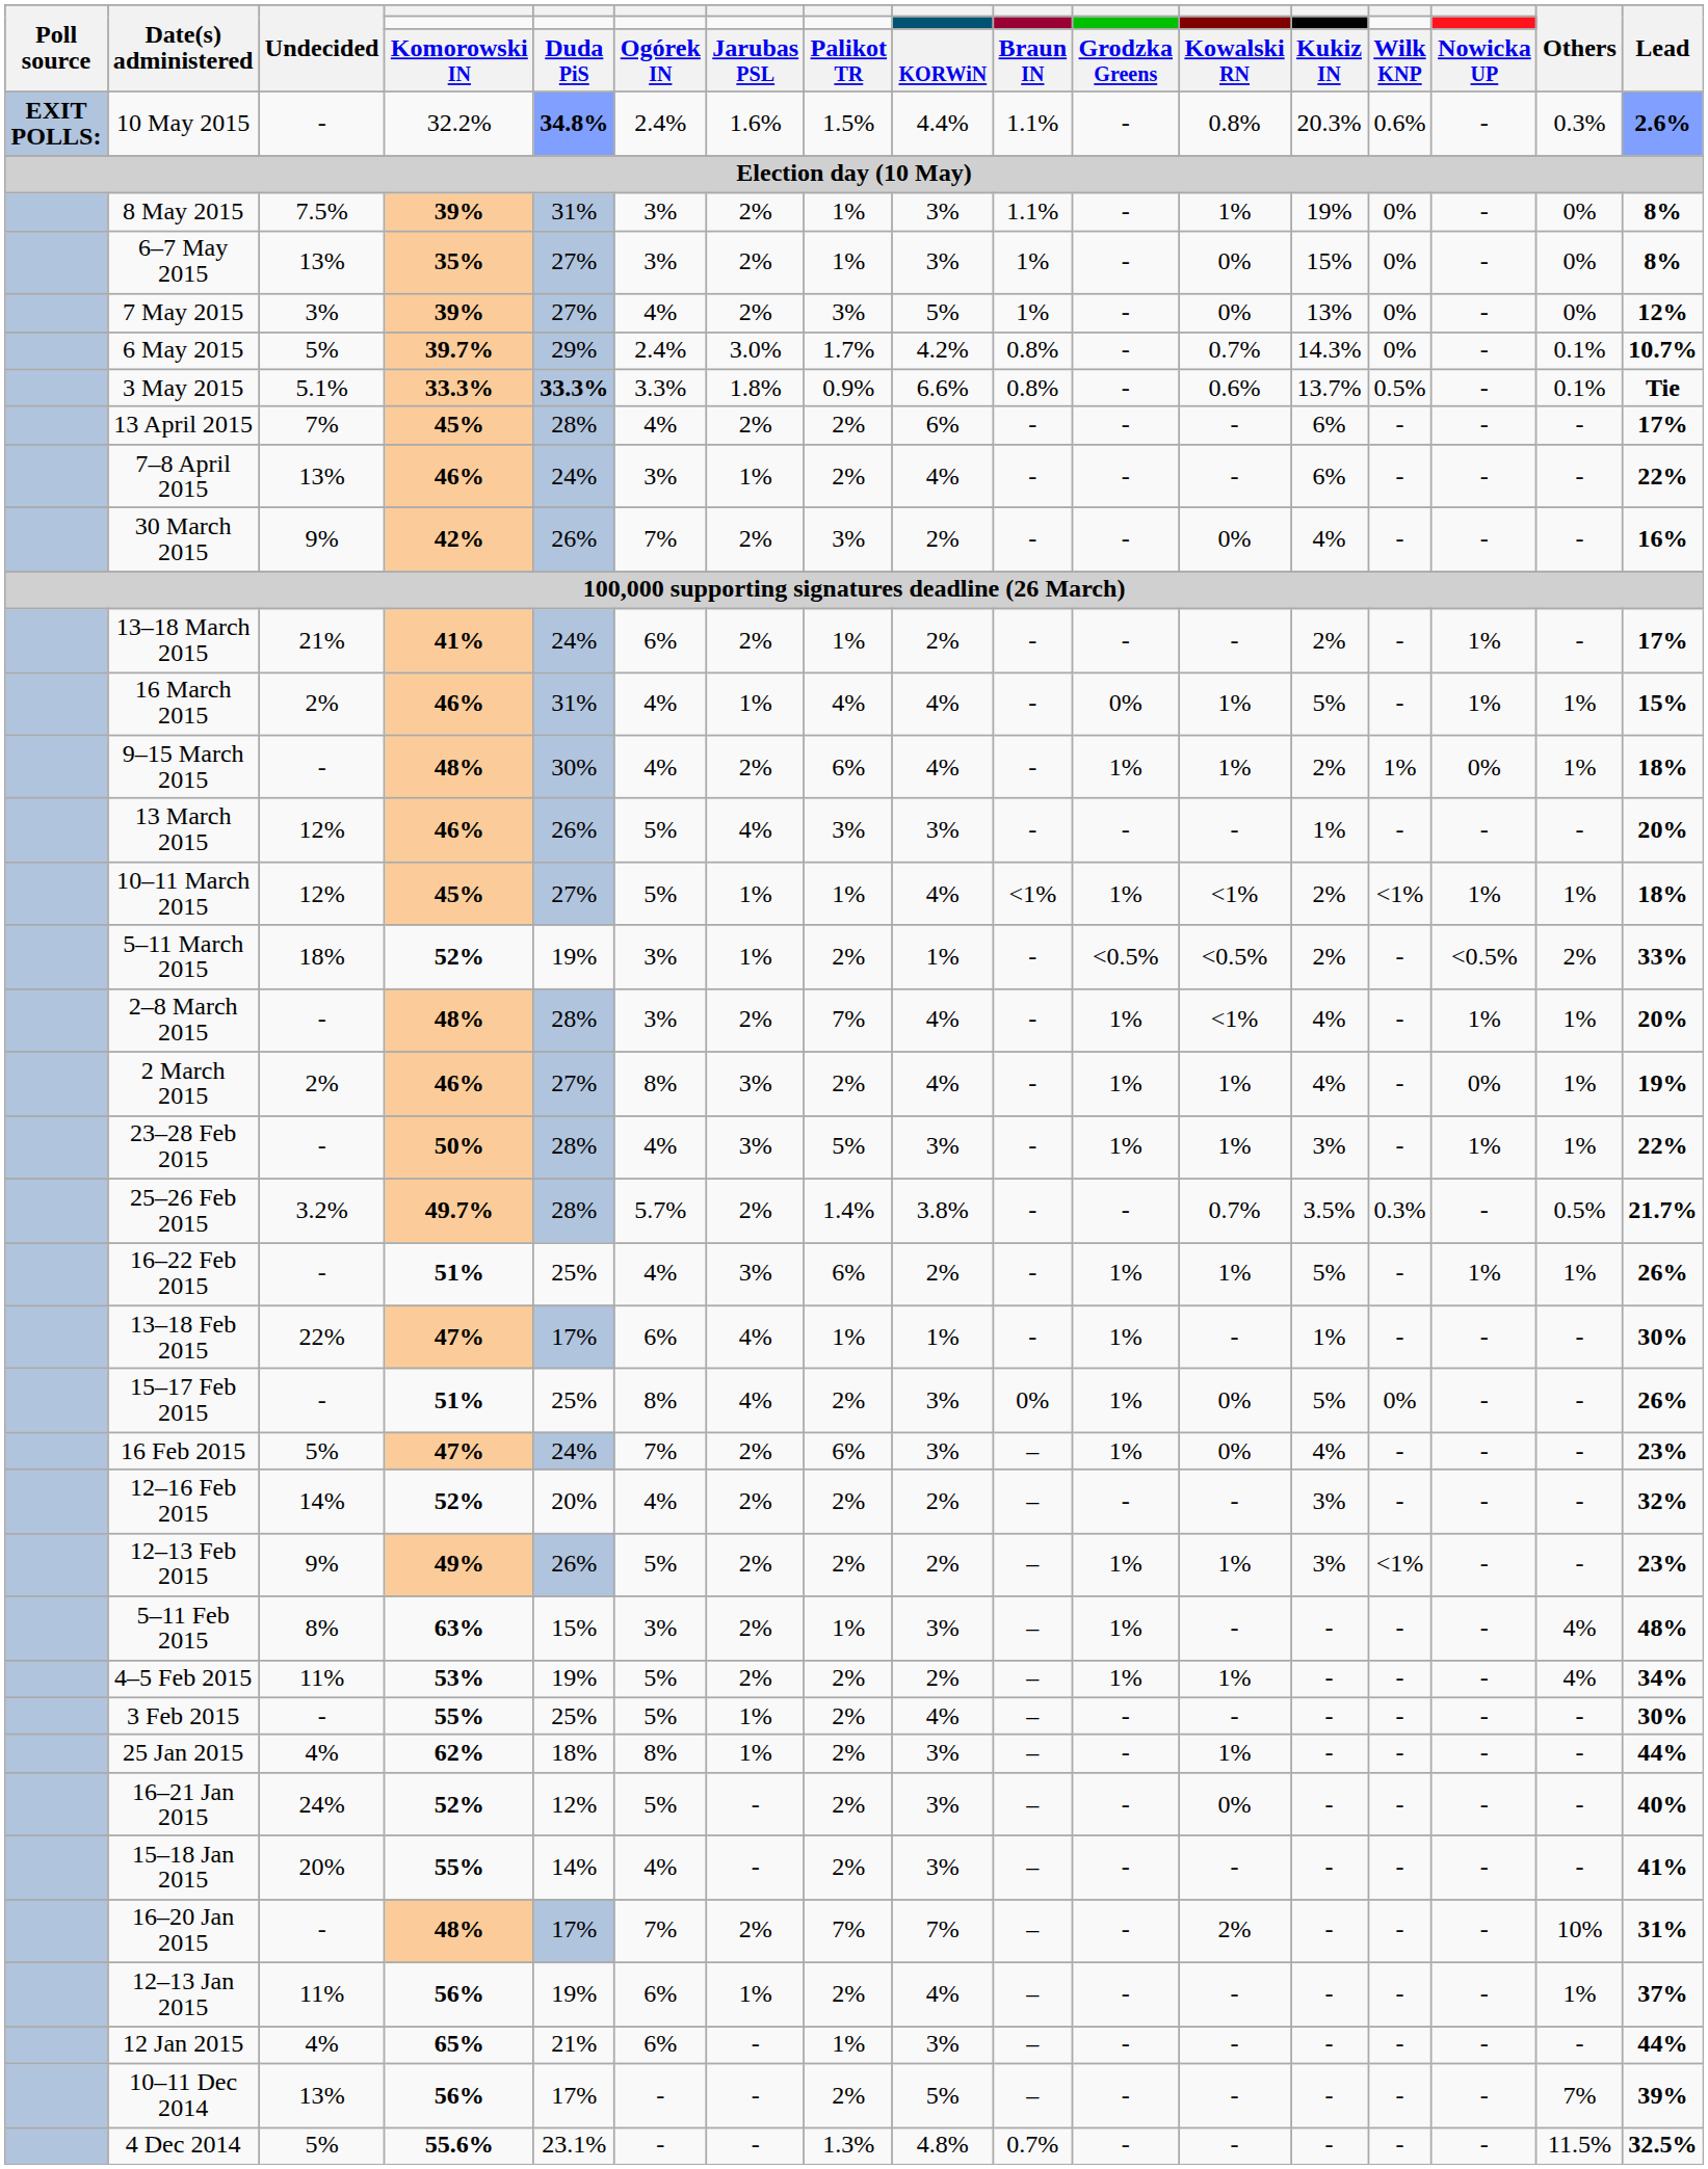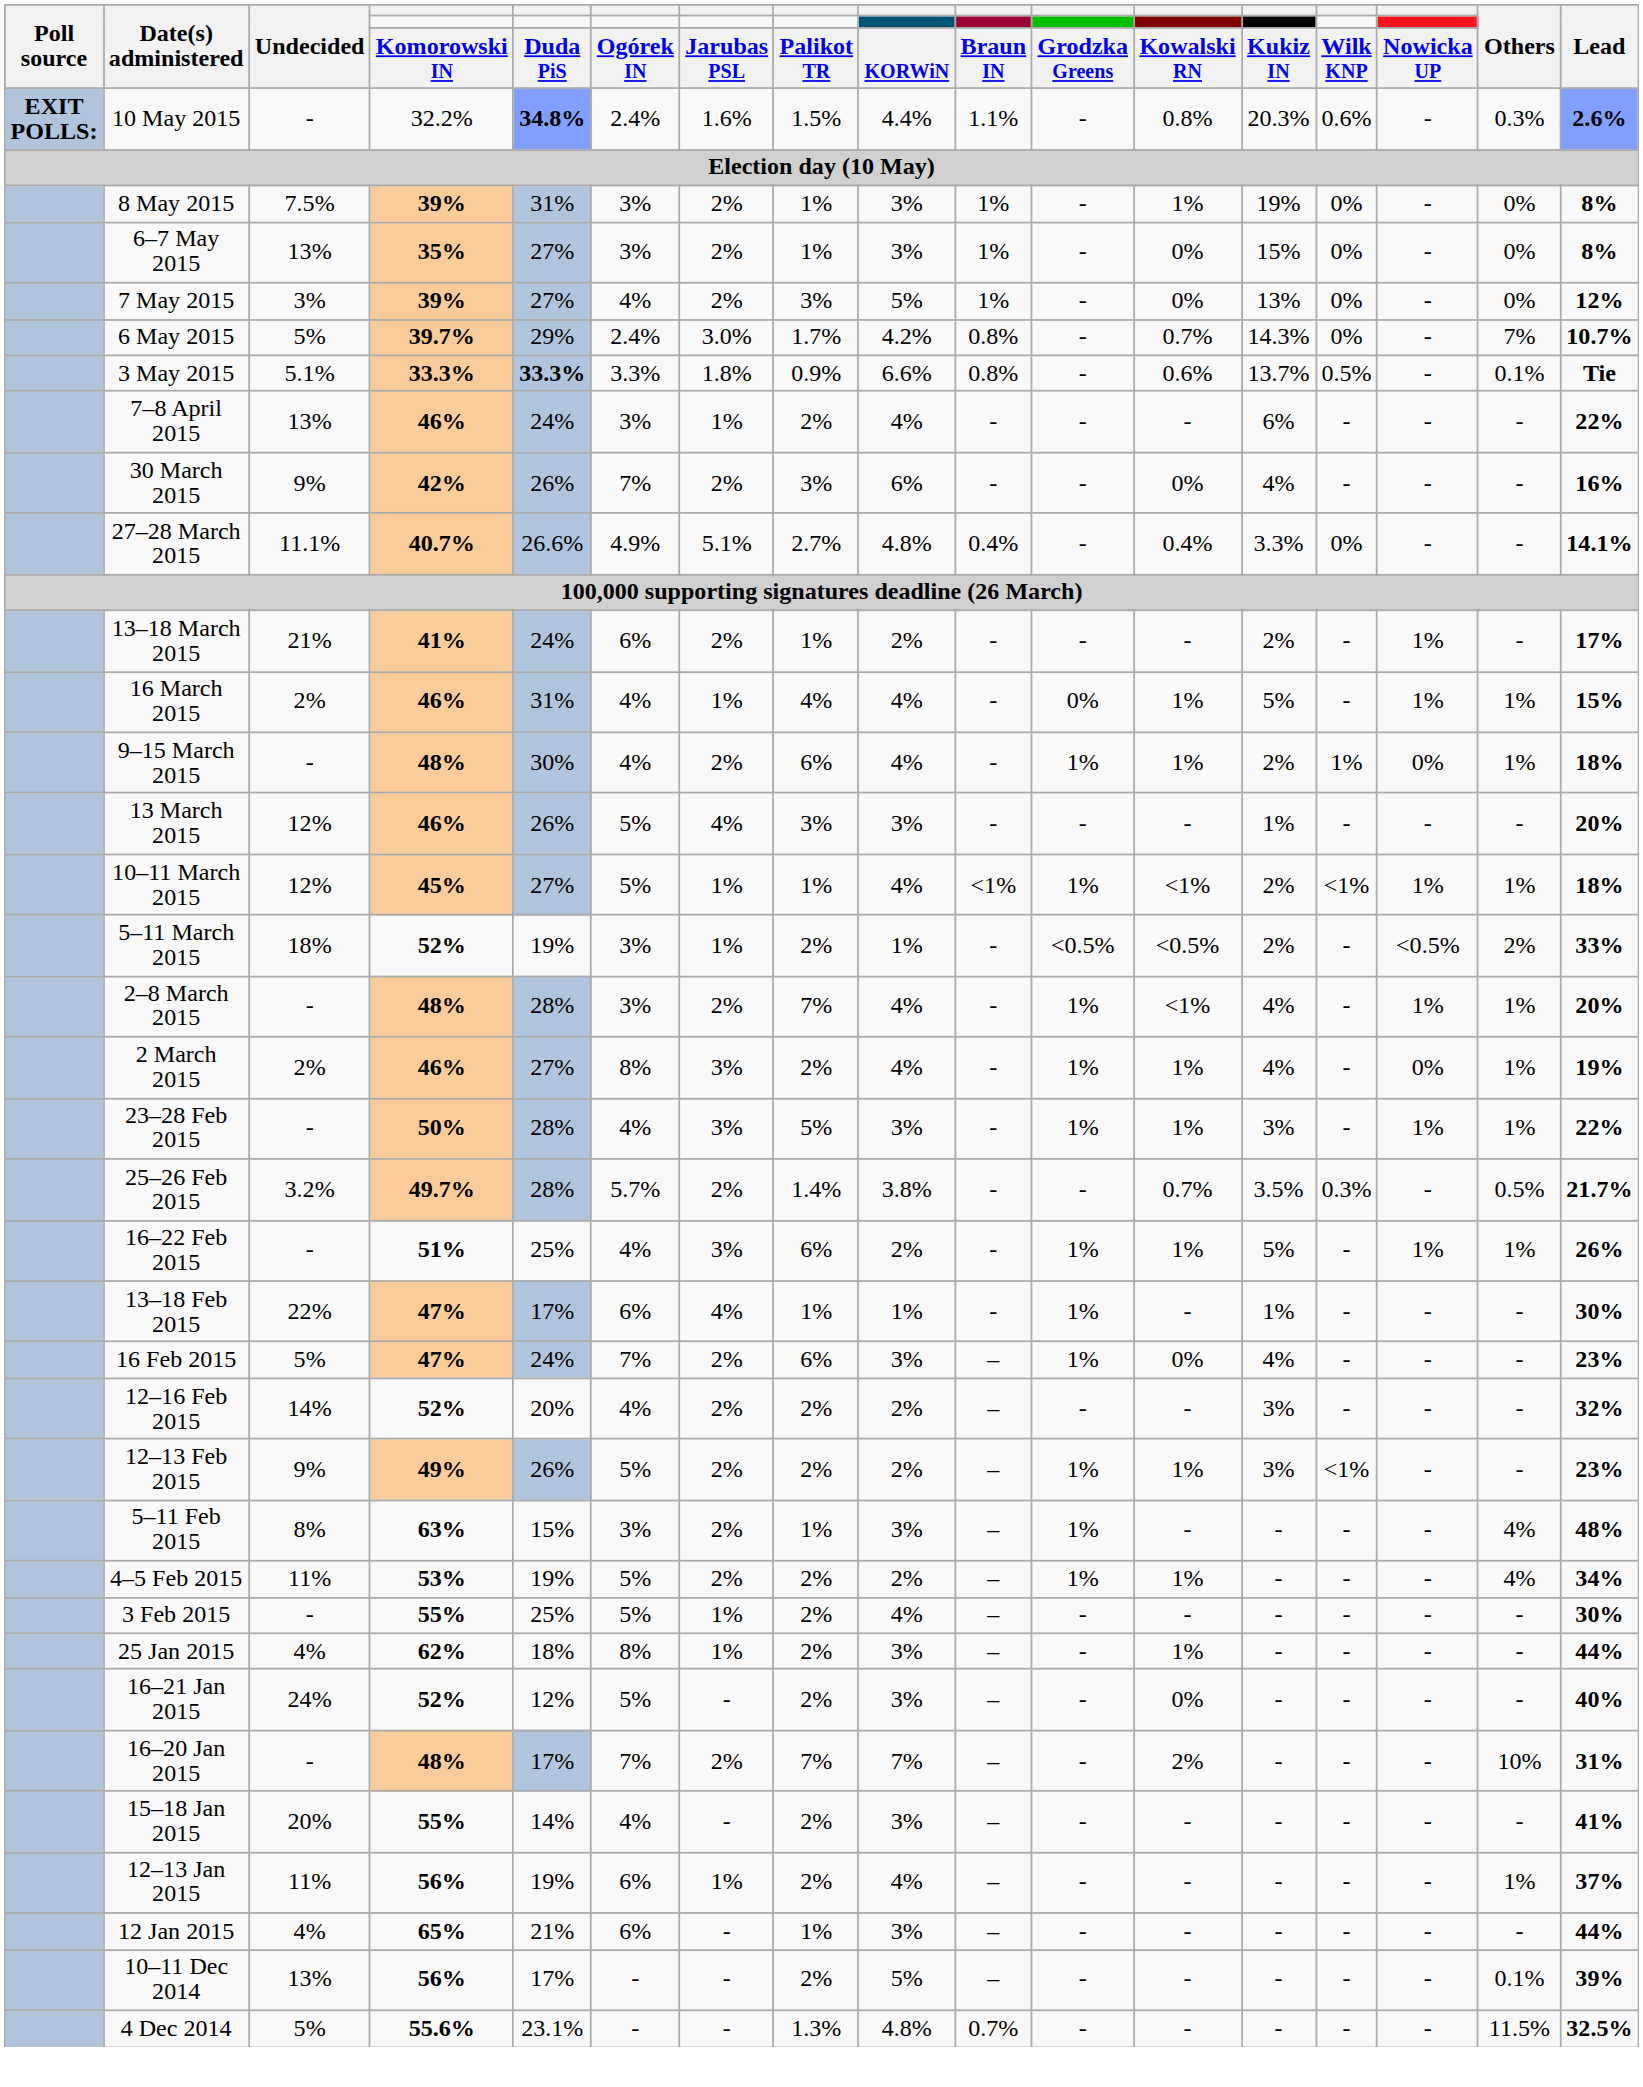8 May 2015 | column 10: 1.1% -> 1%
6 May 2015 | Others: 0.1% -> 7%
- row: 13 April 2015 | 7% | 45% | 28% | 4% | 2% | 2% | 6% | - | - | - | 6% | - | - | - | 17%
30 March 2015 | column 9: 2% -> 6%
+ row: 27–28 March 2015 | 11.1% | 40.7% | 26.6% | 4.9% | 5.1% | 2.7% | 4.8% | 0.4% | - | 0.4% | 3.3% | 0% | - | - | 14.1%
- row: 15–17 Feb 2015 | - | 51% | 25% | 8% | 4% | 2% | 3% | 0% | 1% | 0% | 5% | 0% | - | - | 26%
rows swapped: 16–20 Jan 2015 <-> 15–18 Jan 2015
10–11 Dec 2014 | Others: 7% -> 0.1%
